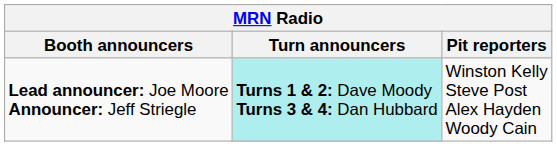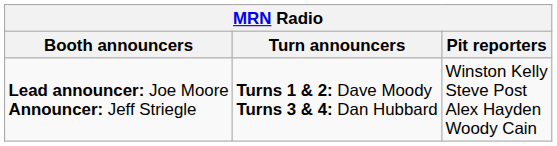Lead announcer: Joe Moore Announcer: Jeff Striegle | Turn announcers: paleturquoise background -> no background
